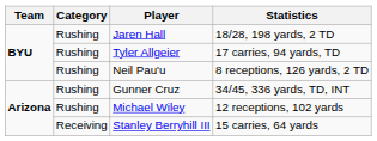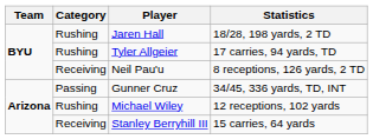Neil Pau'u | Category: Rushing -> Receiving
Gunner Cruz | Category: Rushing -> Passing
